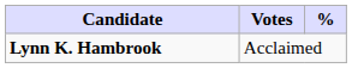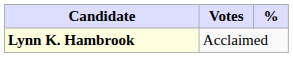Lynn K. Hambrook | Candidate: no background -> lightyellow background
